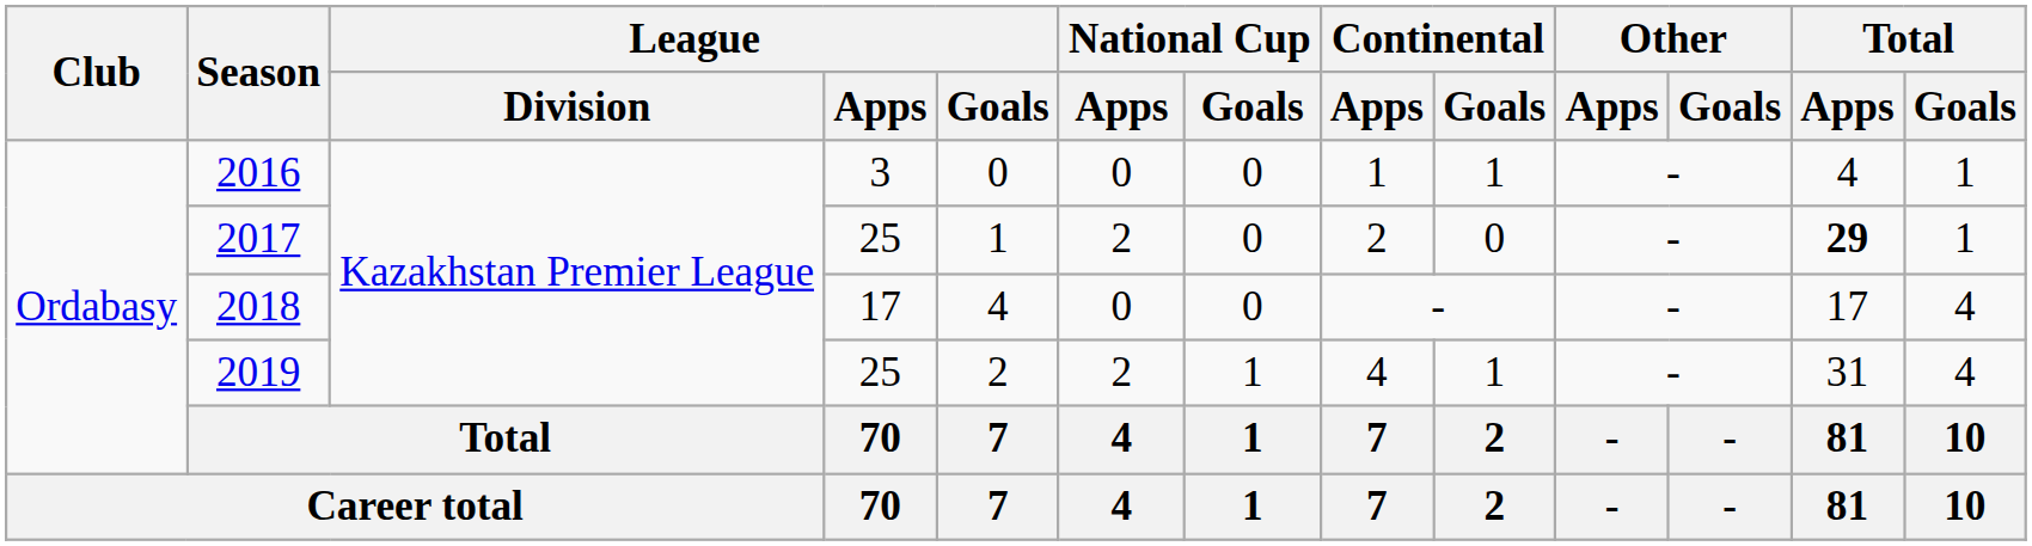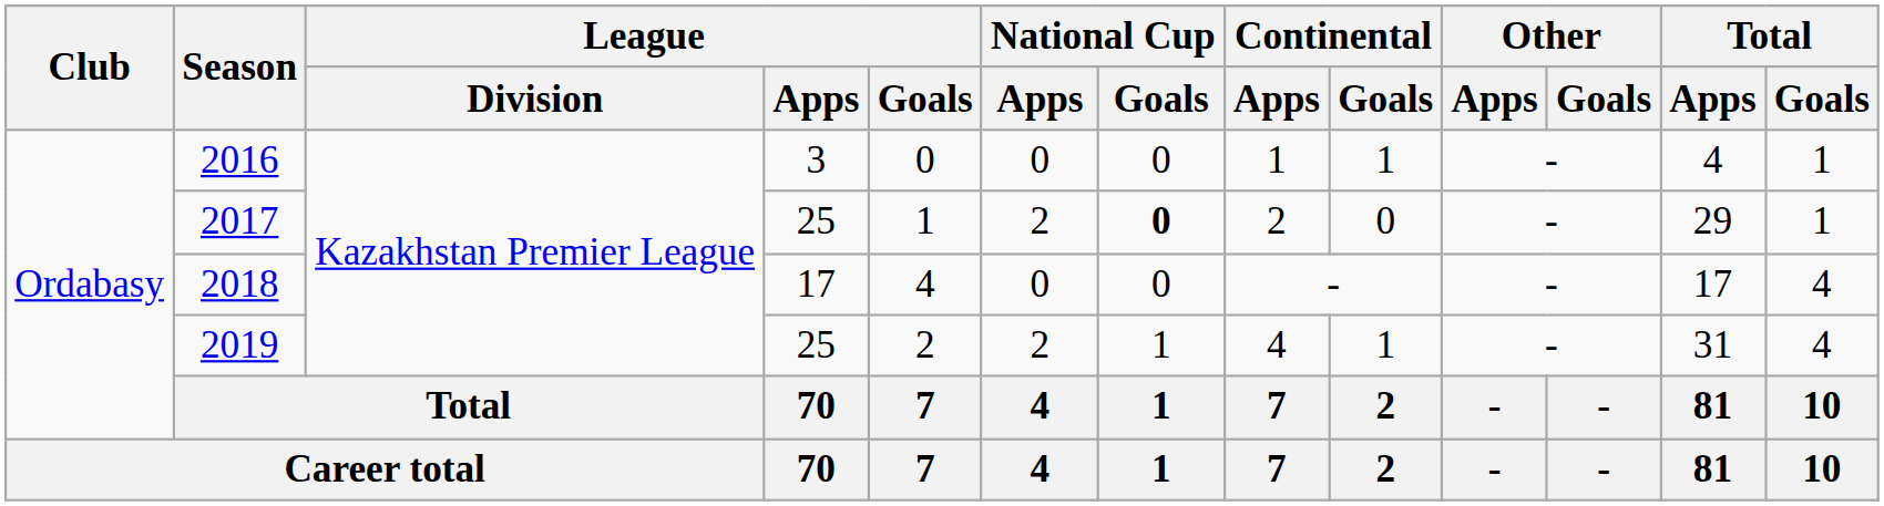2017 | National Cup / Goals: normal -> bold
2017 | Total / Apps: bold -> normal
